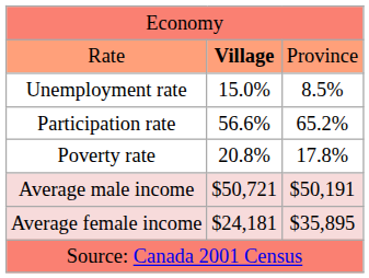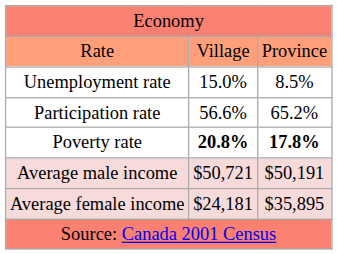Rate | column 2: bold -> normal
Poverty rate | column 2: normal -> bold
Poverty rate | column 3: normal -> bold
